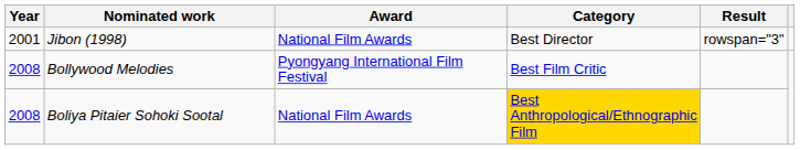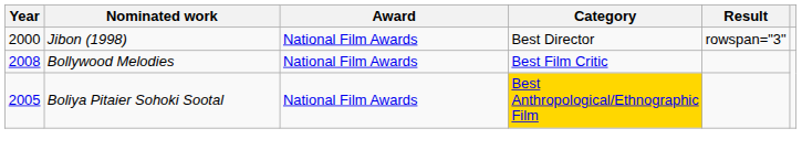Jibon (1998) | Year: 2001 -> 2000
Bollywood Melodies | Award: Pyongyang International Film Festival -> National Film Awards
Boliya Pitaier Sohoki Sootal | Year: 2008 -> 2005
